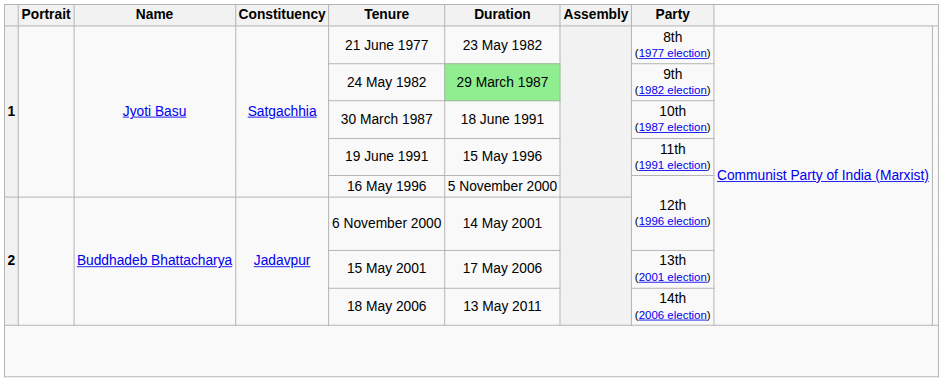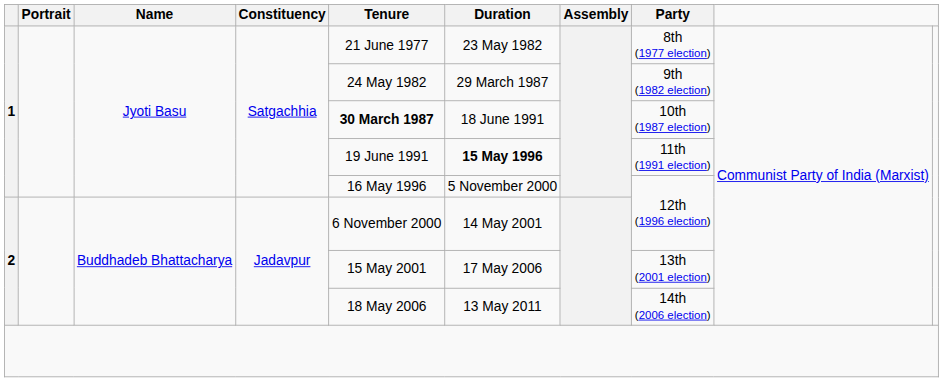row 3 | Duration: lightgreen background -> no background
row 4 | Tenure: normal -> bold
row 5 | Duration: normal -> bold
